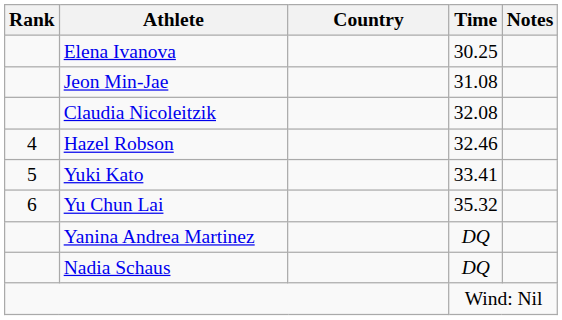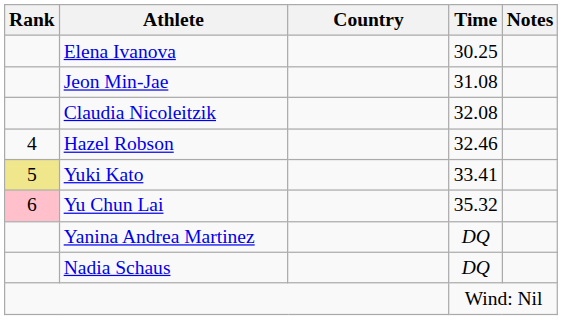Yuki Kato | Rank: no background -> khaki background
Yu Chun Lai | Rank: no background -> pink background
